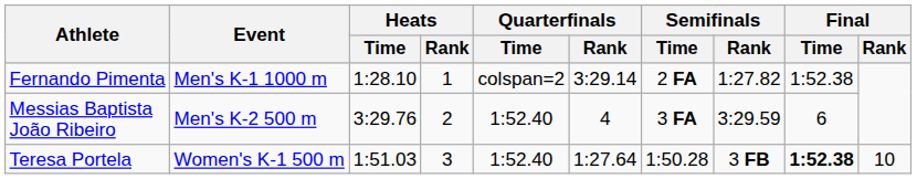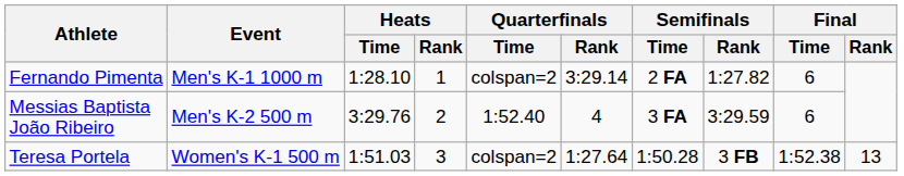Fernando Pimenta | Final / Time: 1:52.38 -> 6
Teresa Portela | Quarterfinals / Time: 1:52.40 -> colspan=2
Teresa Portela | Final / Time: bold -> normal
Teresa Portela | Final / Rank: 10 -> 13
